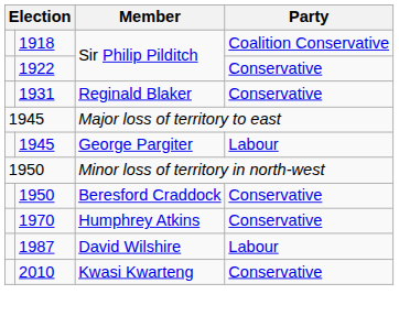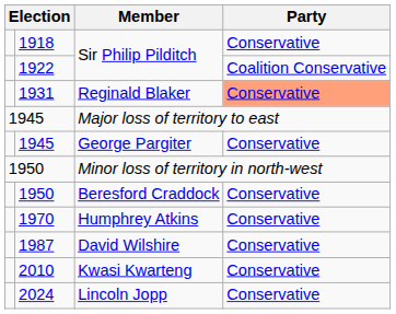1918 / Sir Philip Pilditch | Party: Coalition Conservative -> Conservative
1922 / Sir Philip Pilditch | Party: Conservative -> Coalition Conservative
Reginald Blaker | Party: no background -> lightsalmon background
George Pargiter | Party: Labour -> Conservative
David Wilshire | Party: Labour -> Conservative
+ row: 2024 | Lincoln Jopp | Conservative
